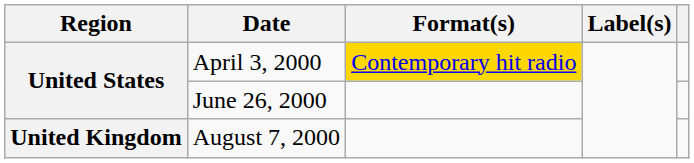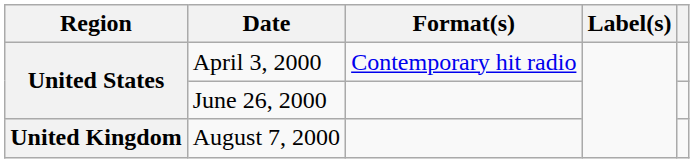April 3, 2000 | Format(s): gold background -> no background
